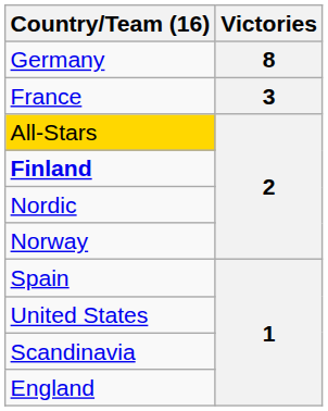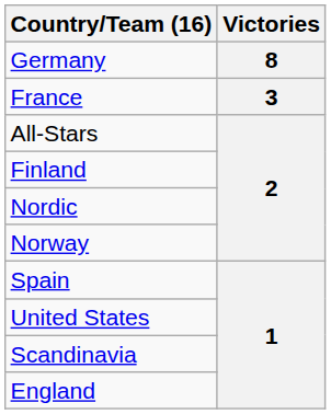All-Stars | Country/Team (16): gold background -> no background
Finland | Country/Team (16): bold -> normal
